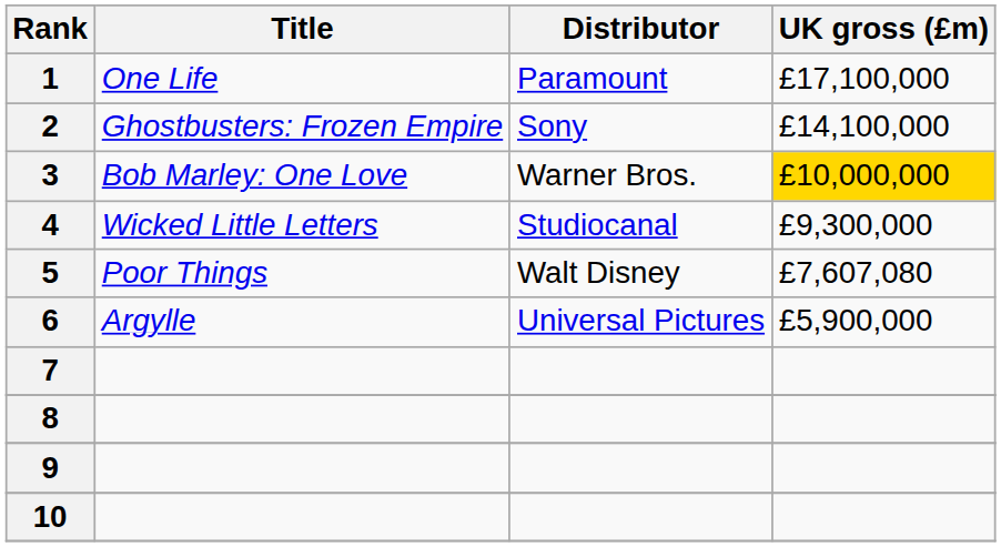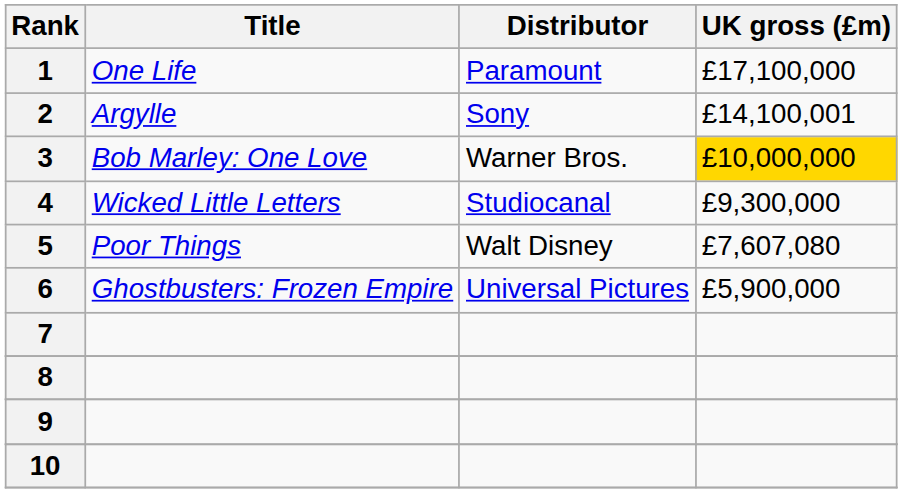2 | Title: Ghostbusters: Frozen Empire -> Argylle
2 | UK gross (£m): £14,100,000 -> £14,100,001
6 | Title: Argylle -> Ghostbusters: Frozen Empire
